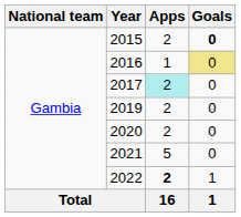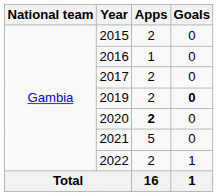2015 | Goals: bold -> normal
2016 | Goals: khaki background -> no background
2017 | Apps: paleturquoise background -> no background
2019 | Goals: normal -> bold
2020 | Apps: normal -> bold
2022 | Apps: bold -> normal
